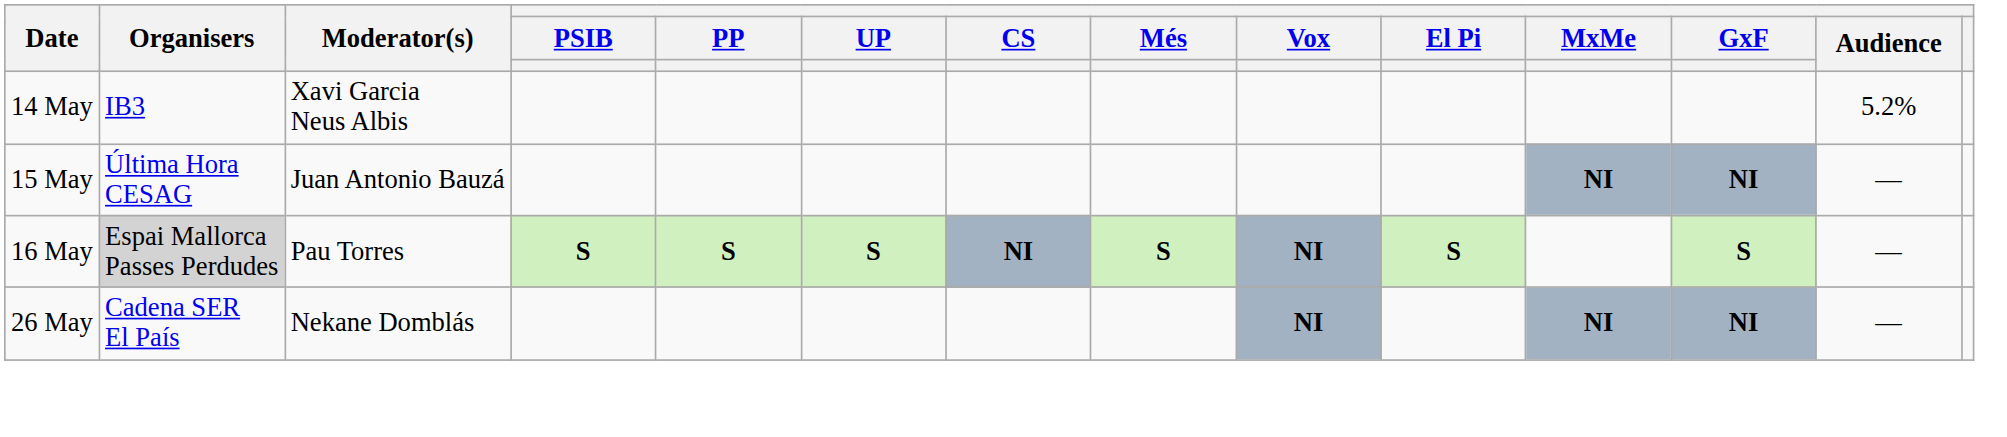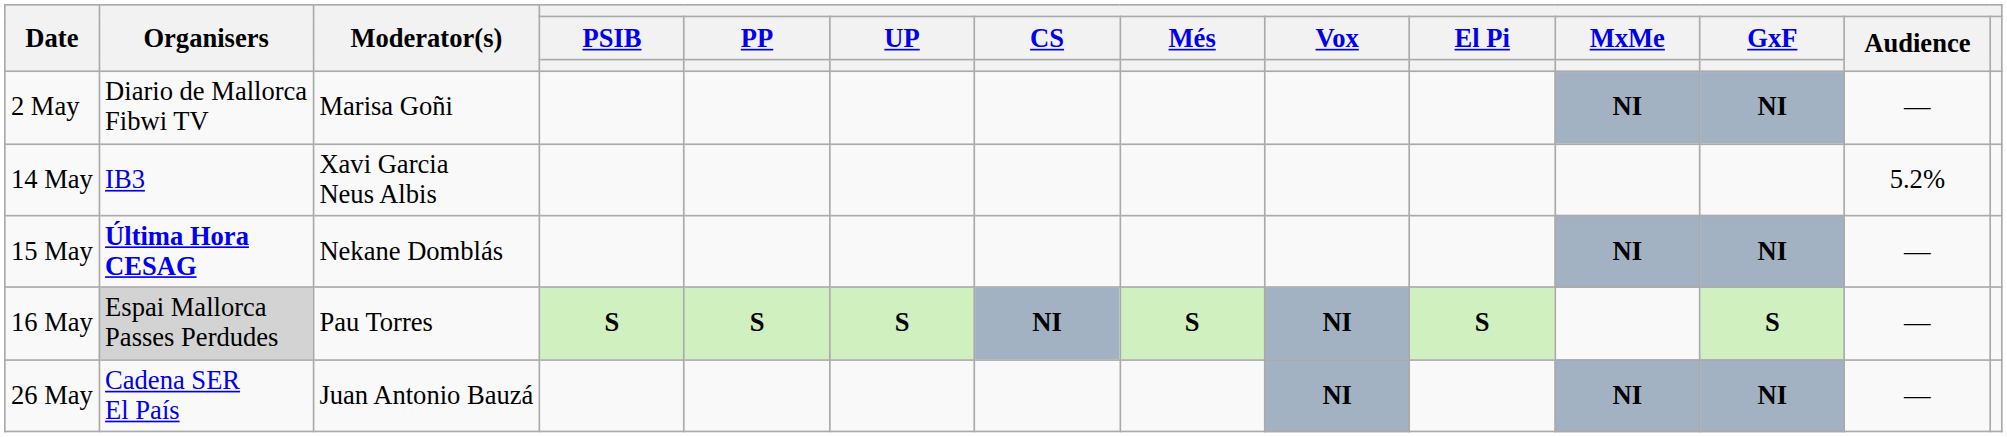+ row: 2 May | Diario de Mallorca Fibwi TV | Marisa Goñi | NI | NI | —
15 May | Organisers: normal -> bold
15 May | Moderator(s): Juan Antonio Bauzá -> Nekane Domblás
26 May | Moderator(s): Nekane Domblás -> Juan Antonio Bauzá
